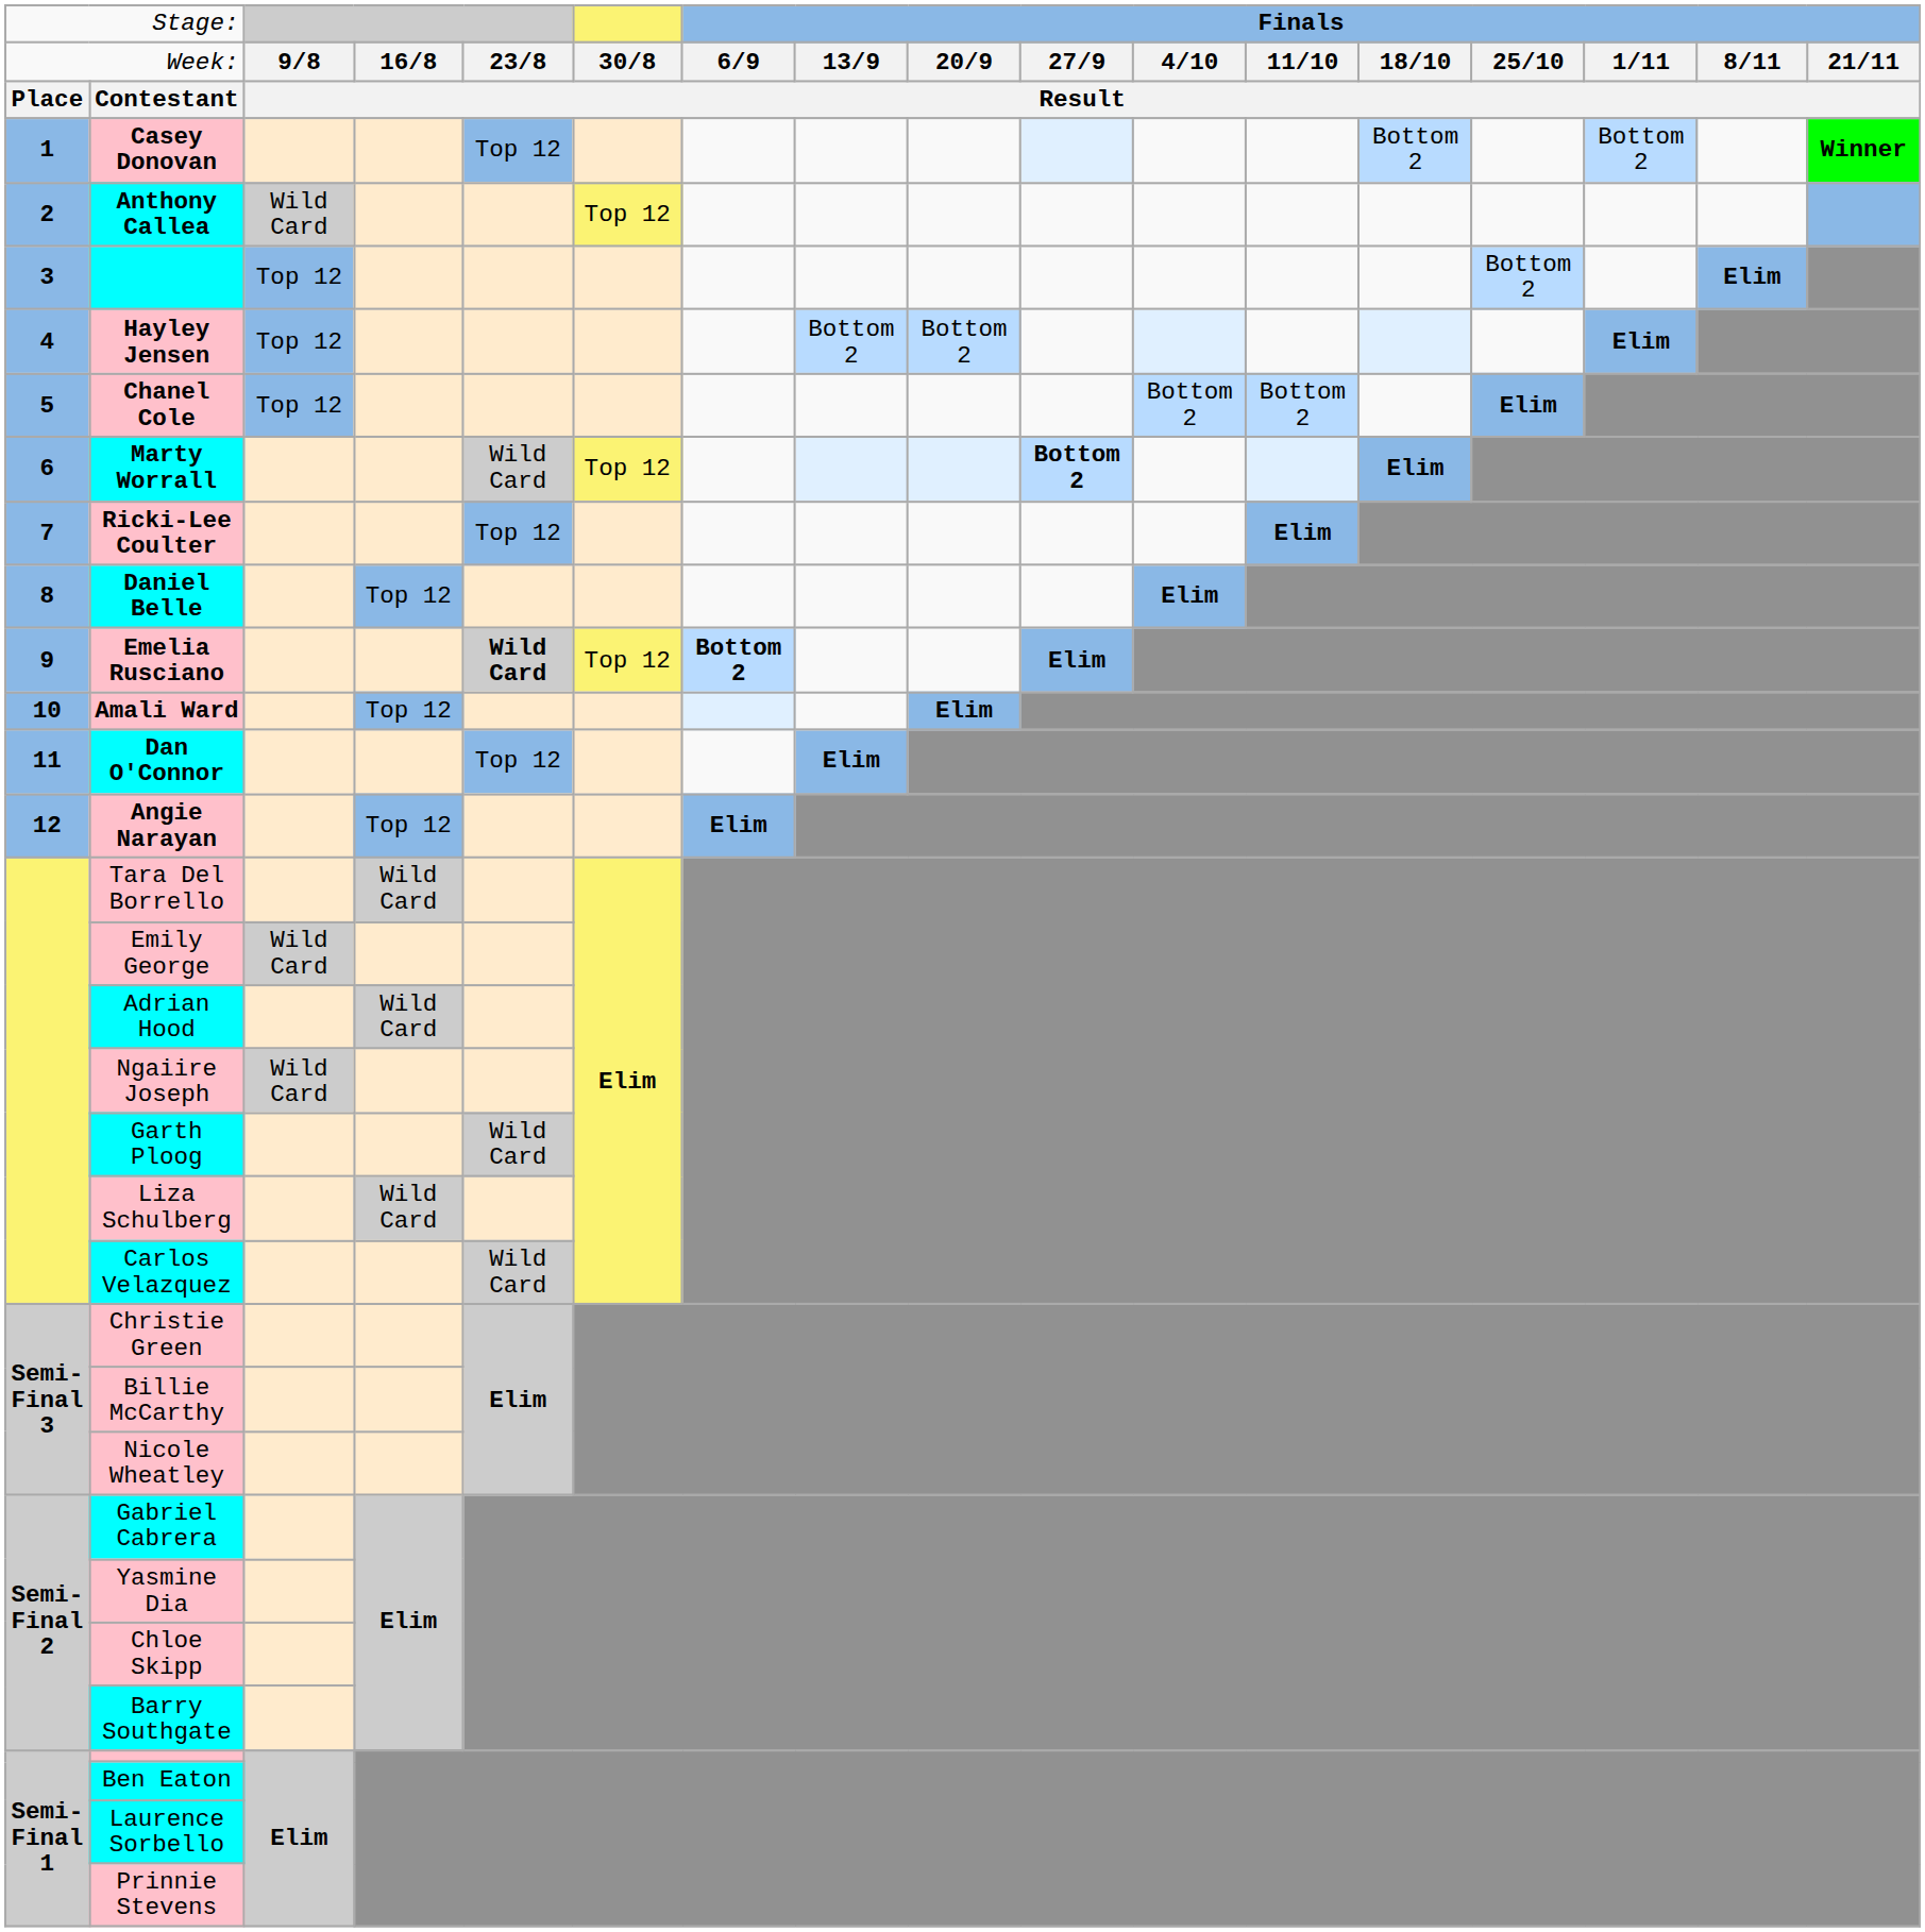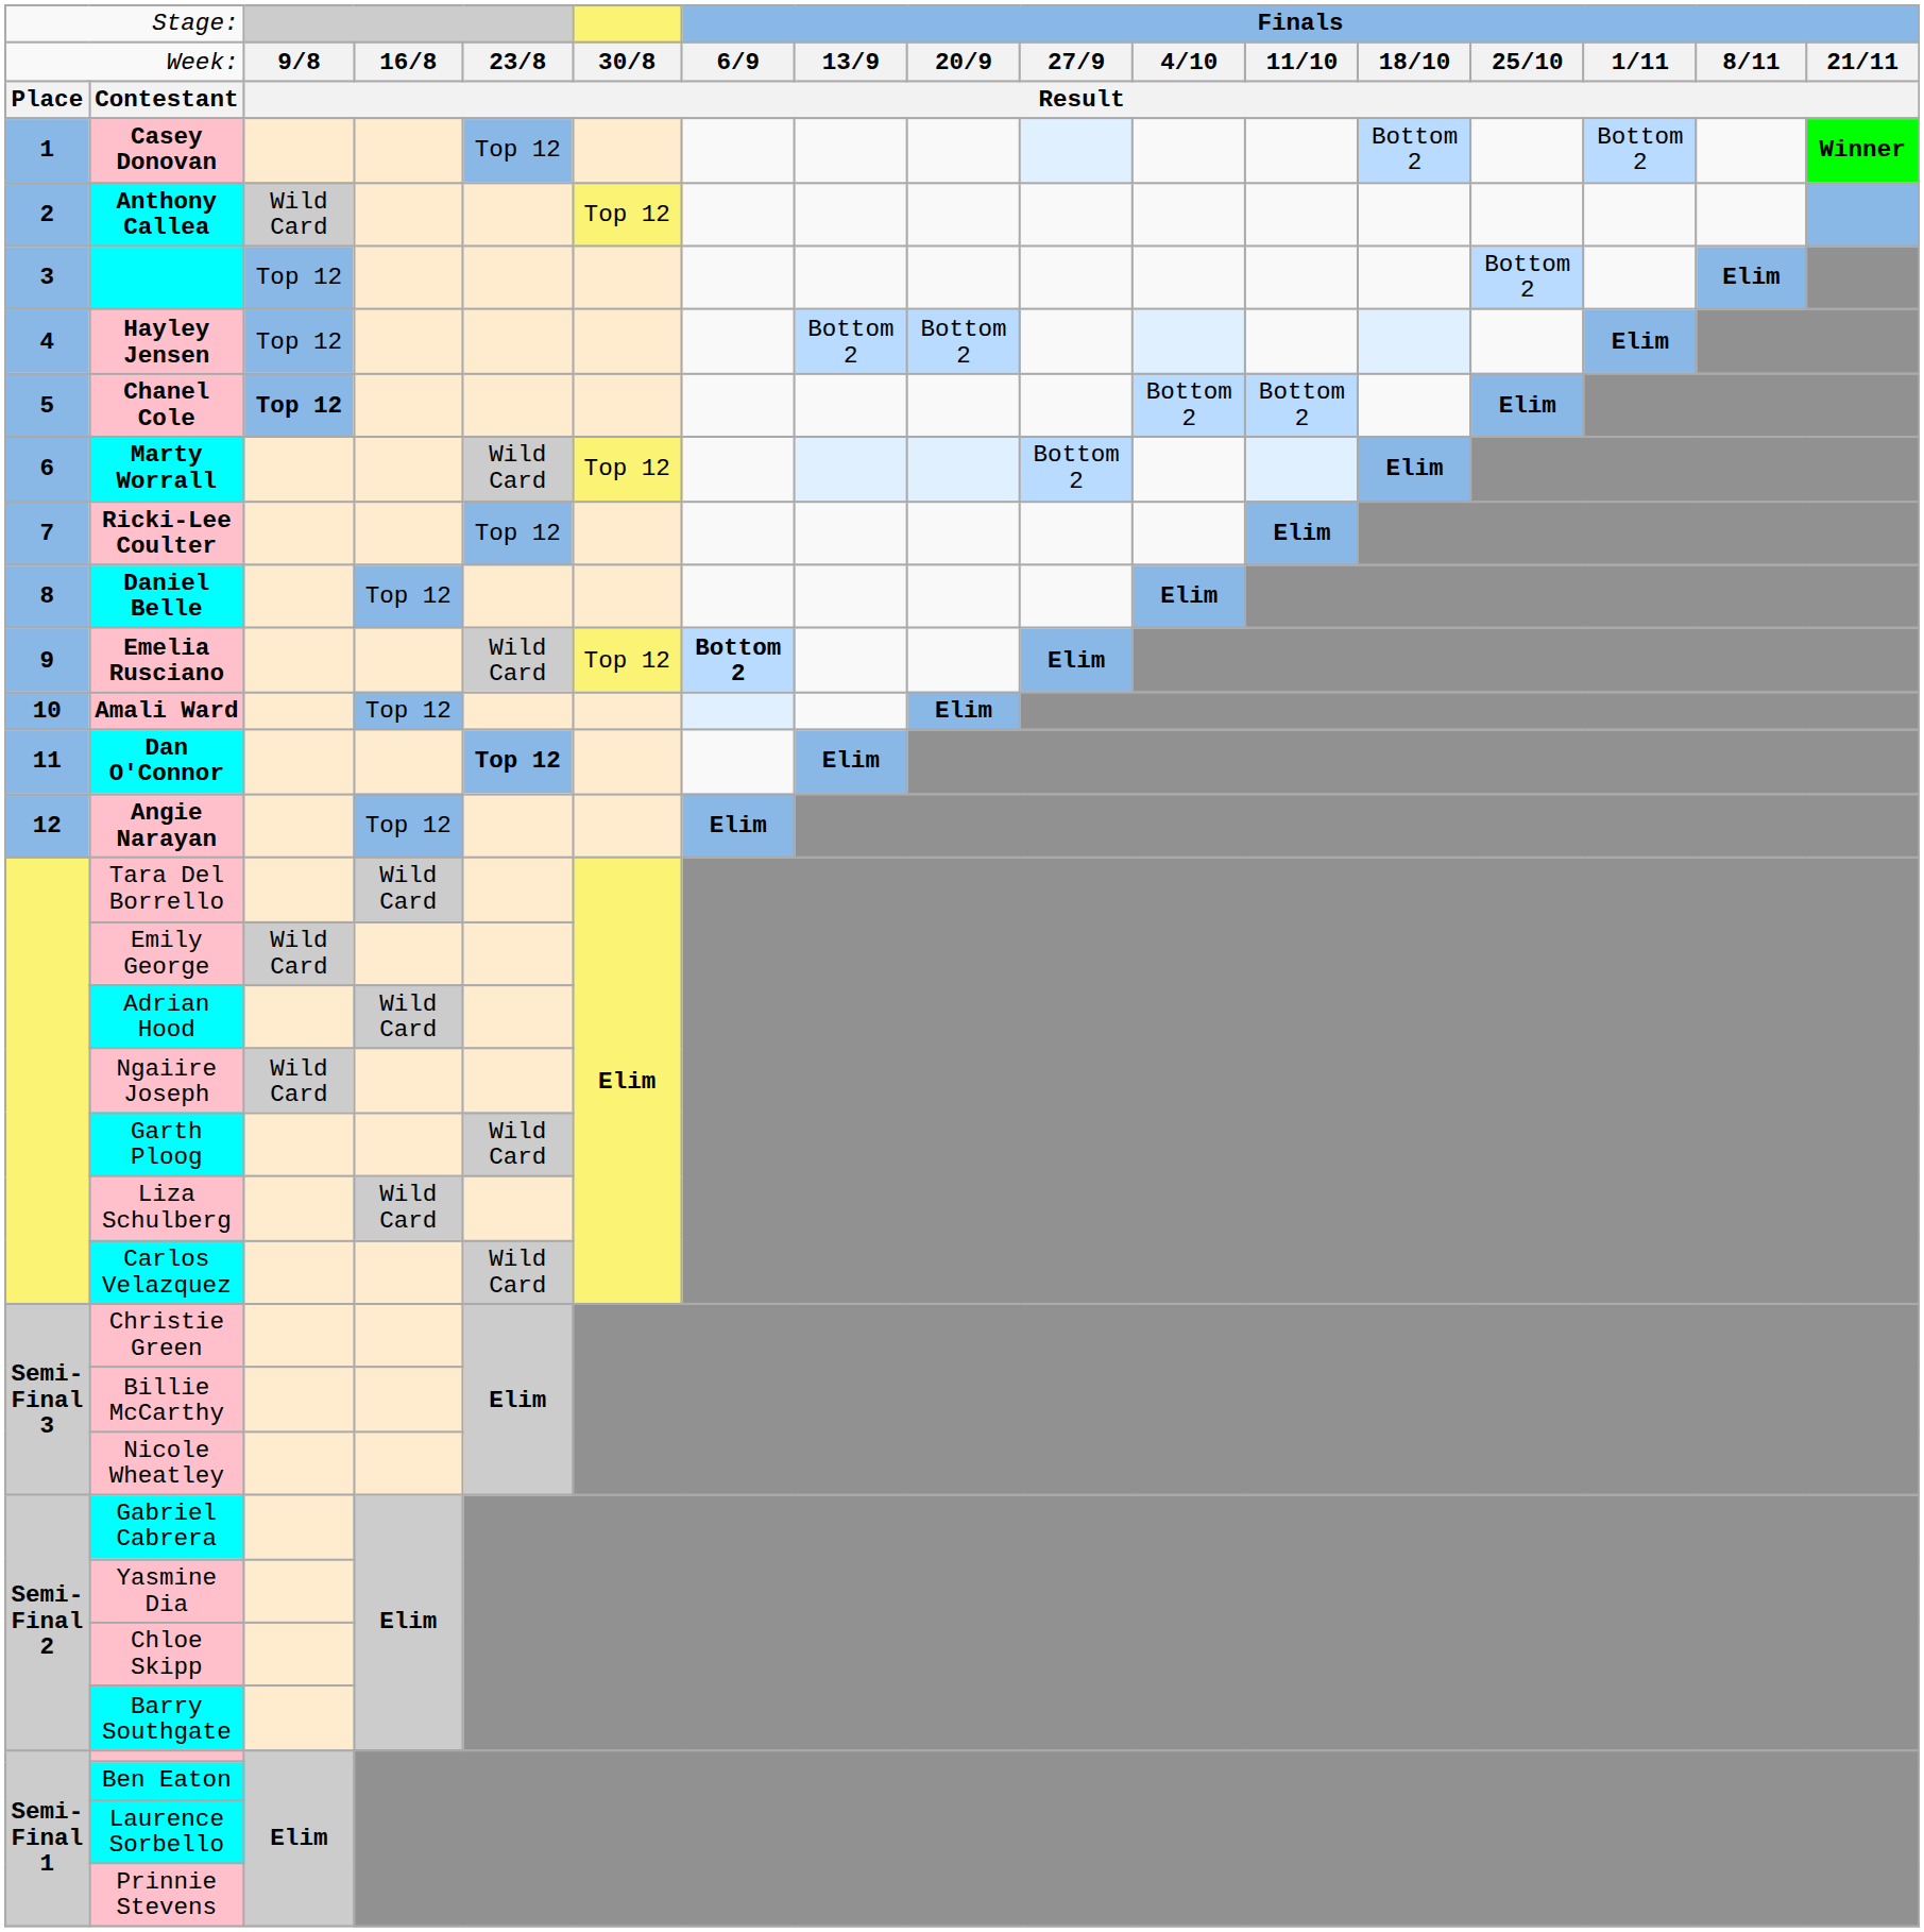Chanel Cole | column 3: normal -> bold
Marty Worrall | column 10: bold -> normal
Emelia Rusciano | column 5: bold -> normal
Dan O'Connor | column 5: normal -> bold
